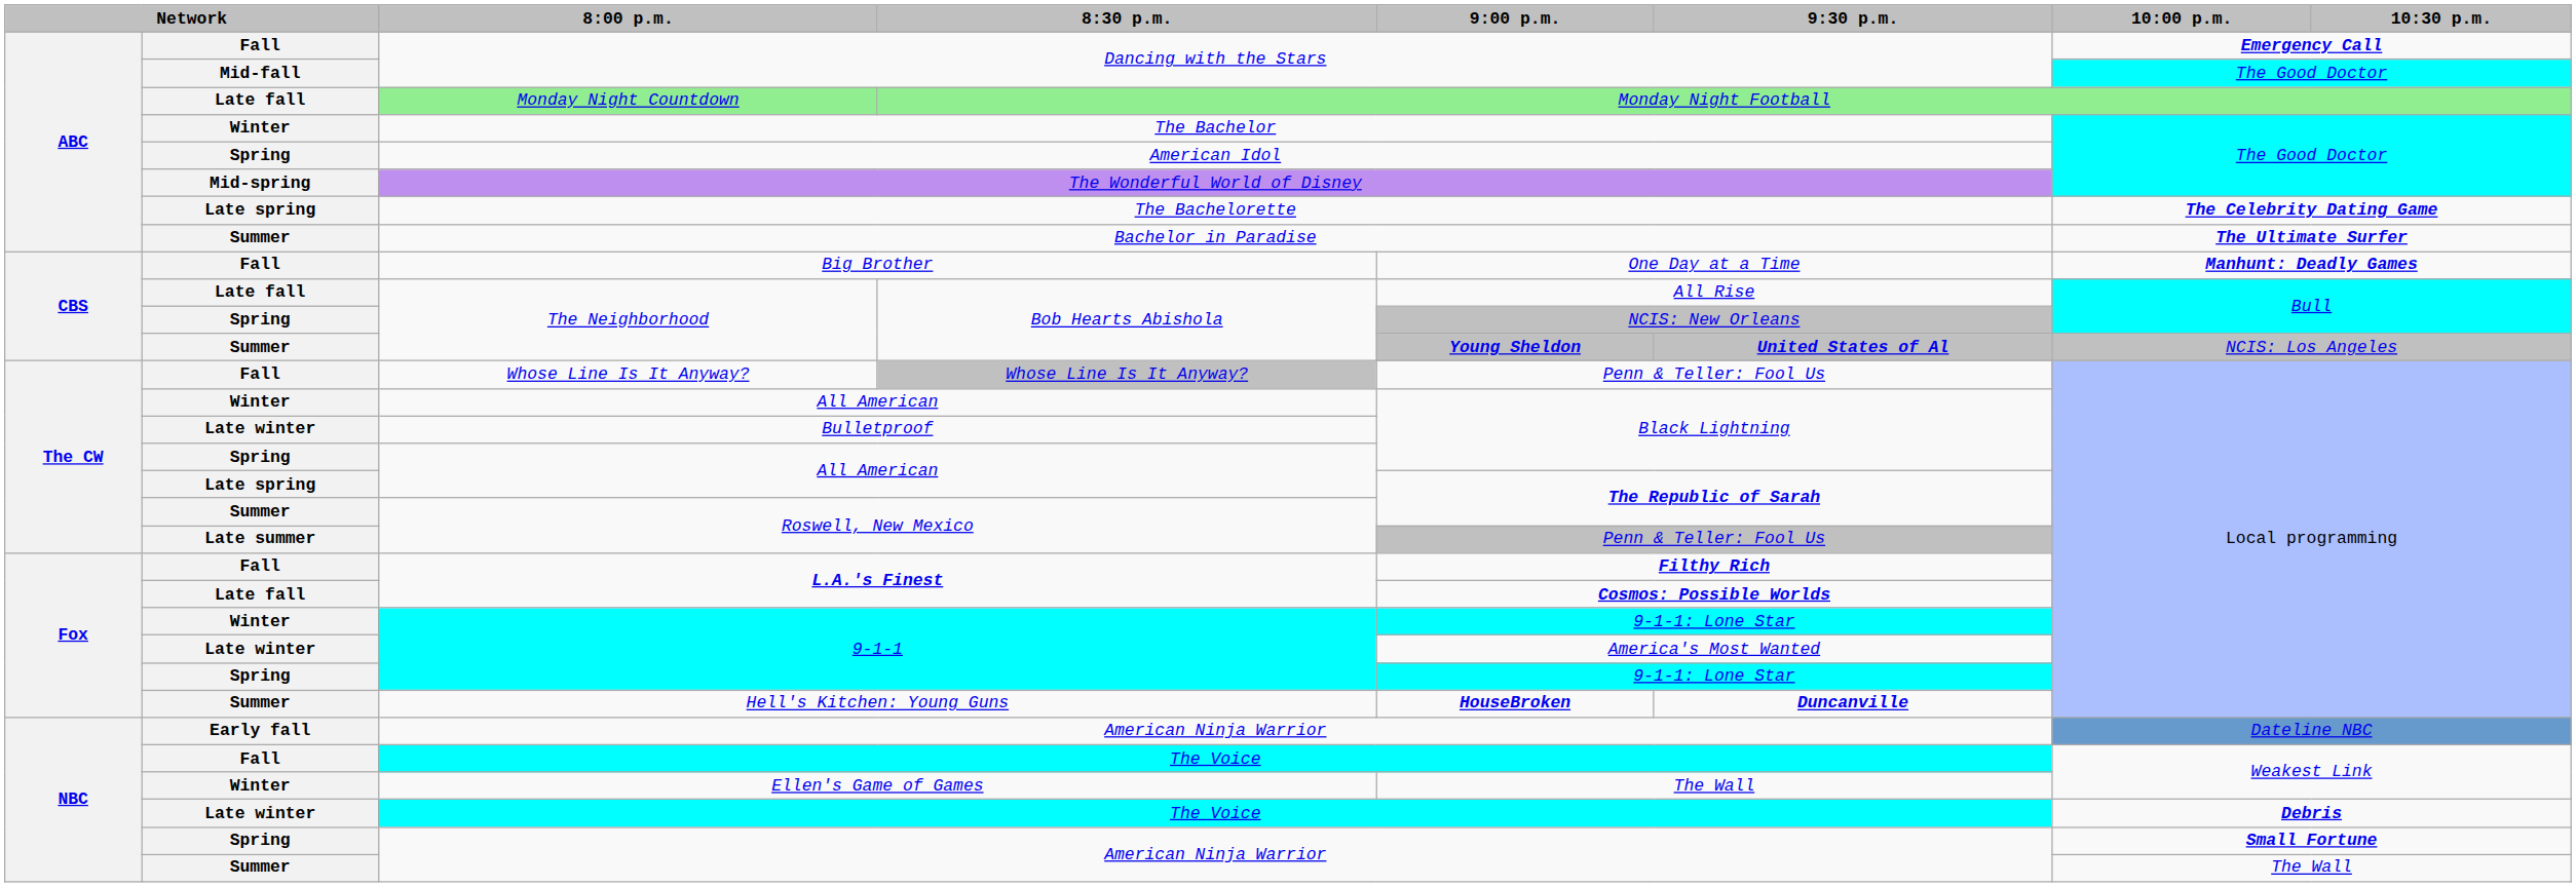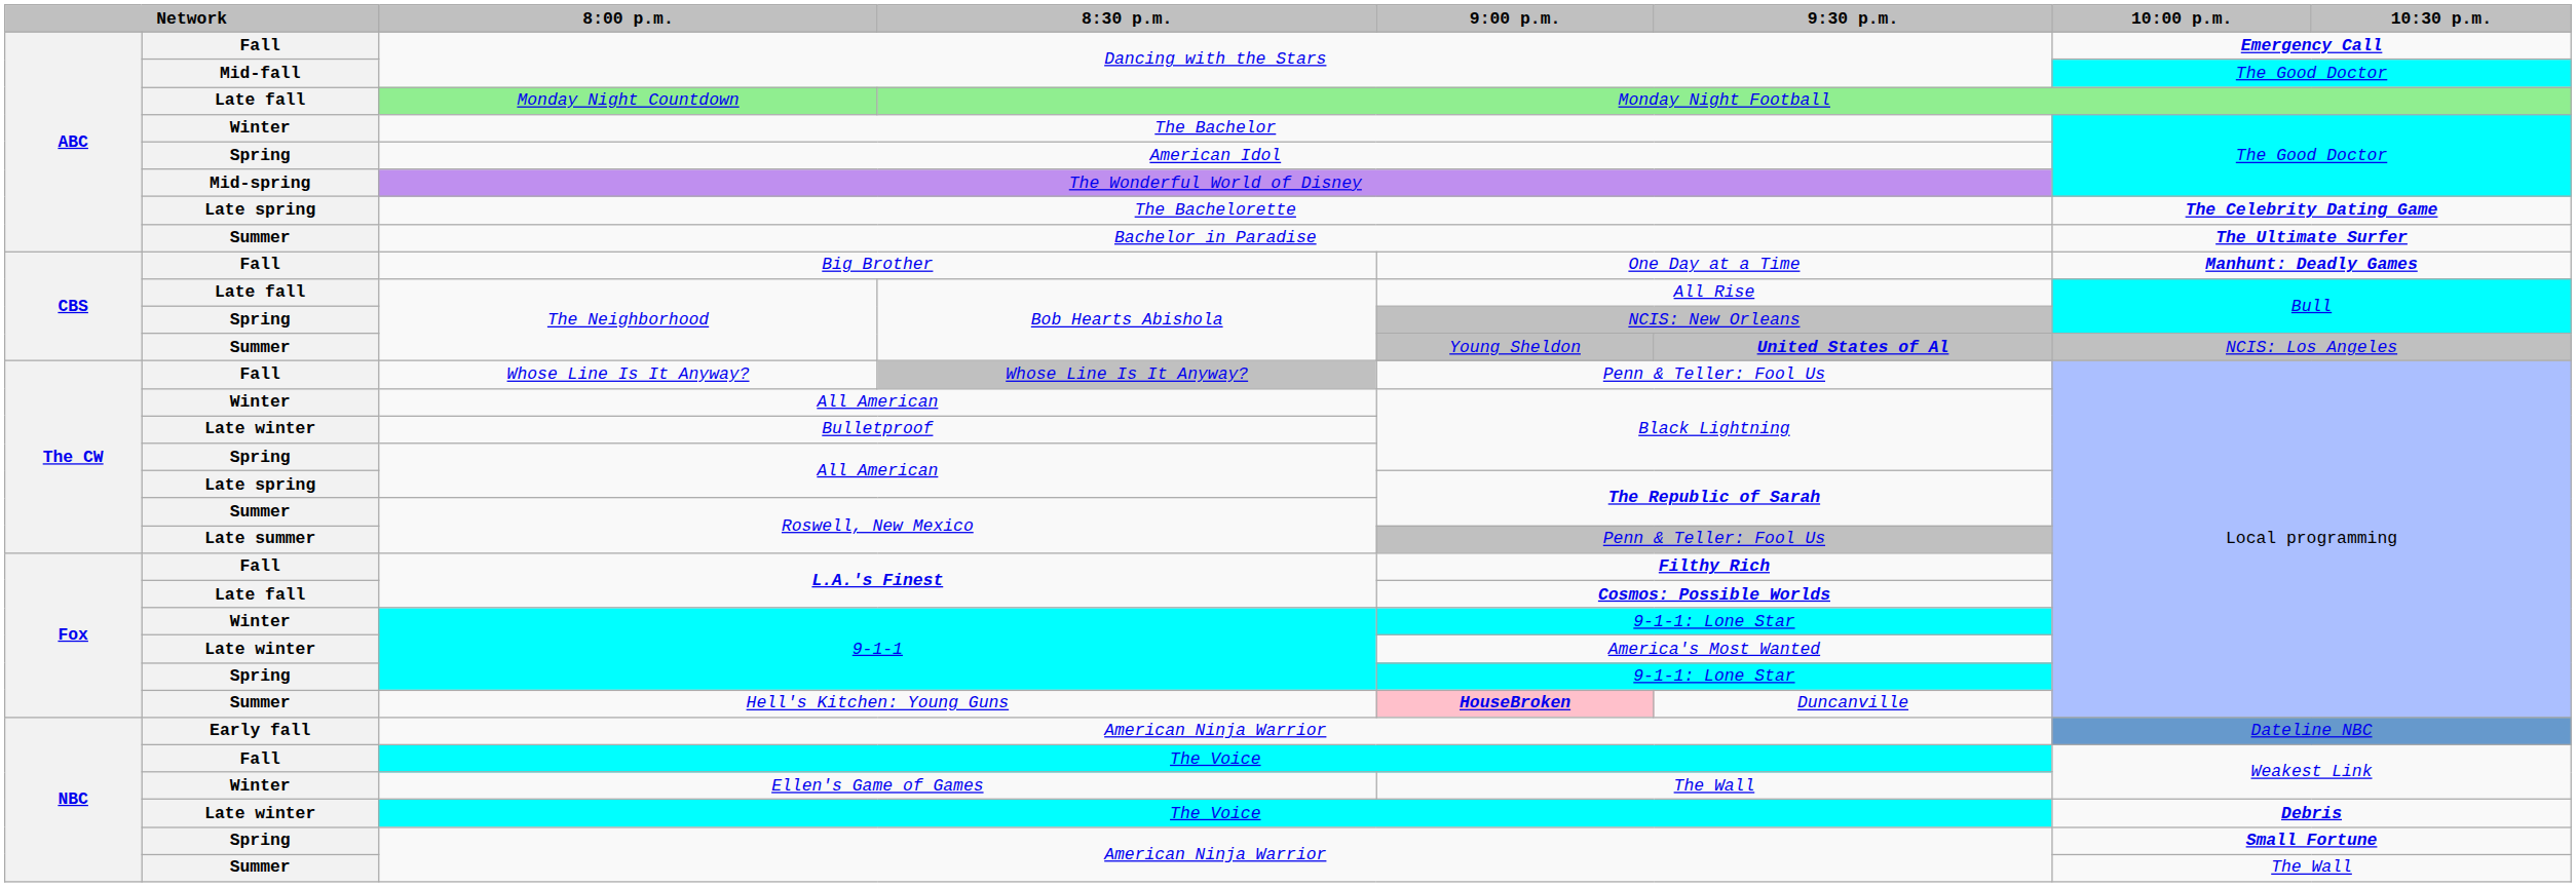Summer / The Neighborhood | 9:00 p.m.: bold -> normal
Hell's Kitchen: Young Guns | 9:00 p.m.: no background -> pink background
Hell's Kitchen: Young Guns | 9:30 p.m.: bold -> normal
